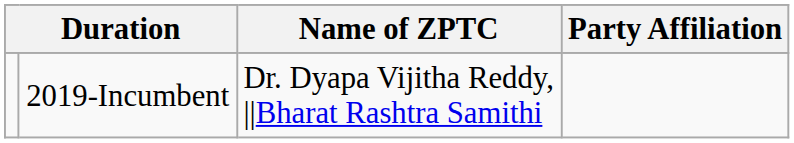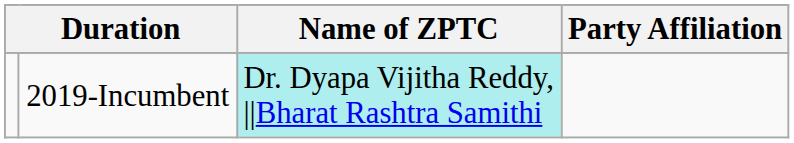2019-Incumbent | Name of ZPTC: no background -> paleturquoise background
